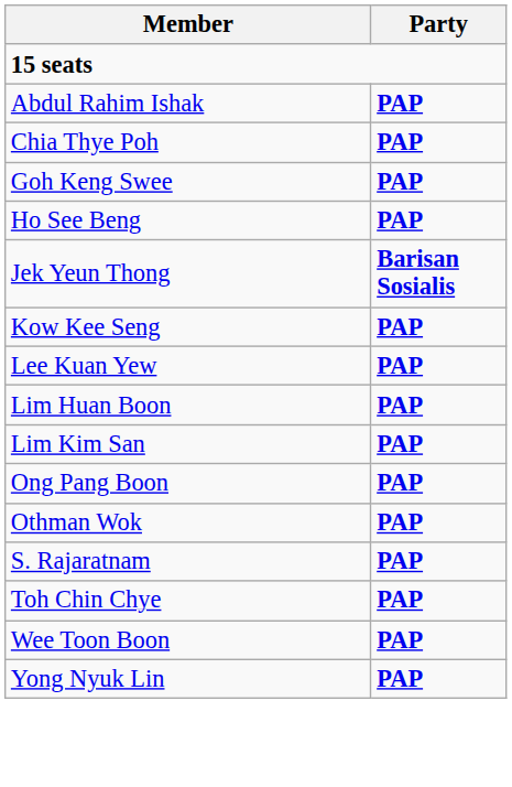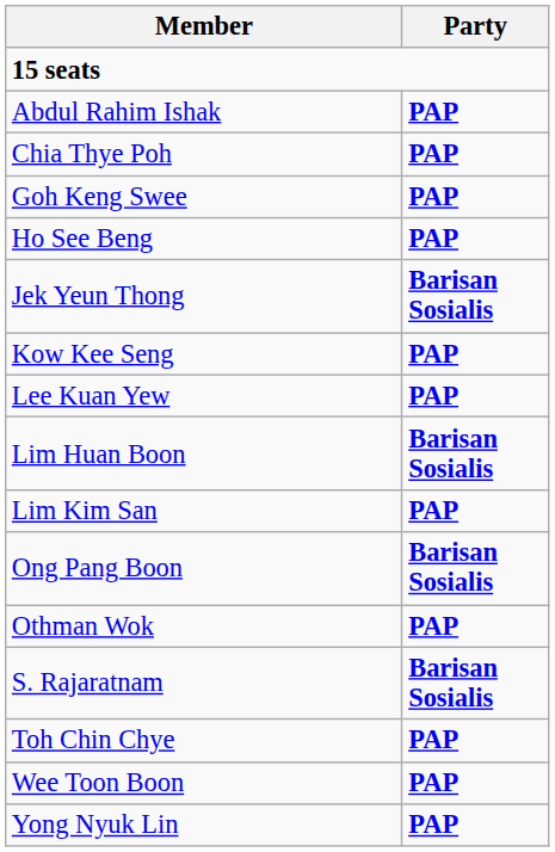Lim Huan Boon | Party: PAP -> Barisan Sosialis
Ong Pang Boon | Party: PAP -> Barisan Sosialis
S. Rajaratnam | Party: PAP -> Barisan Sosialis
